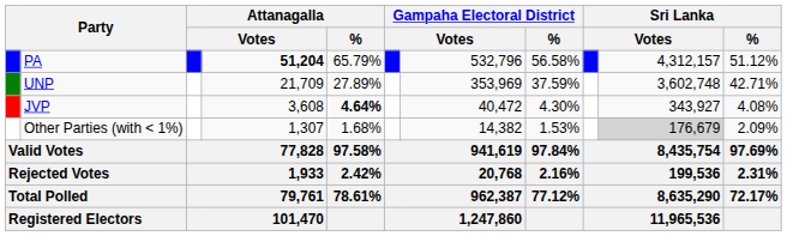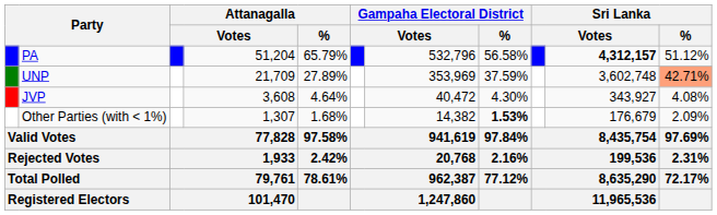PA | column 4: bold -> normal
PA | column 10: normal -> bold
UNP | Sri Lanka / %: no background -> lightsalmon background
JVP | Attanagalla / %: bold -> normal
Other Parties (with < 1%) | Gampaha Electoral District / %: normal -> bold
Other Parties (with < 1%) | column 10: lightgrey background -> no background
